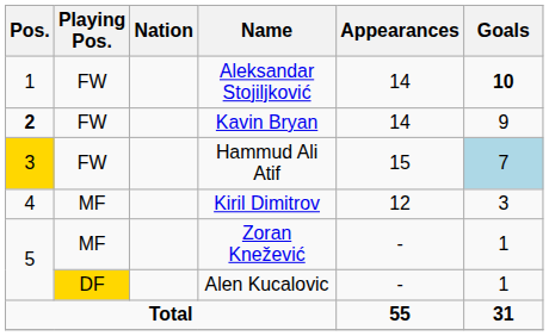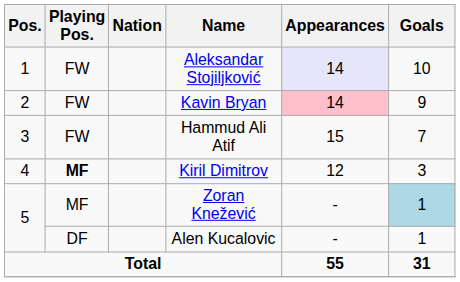Aleksandar Stojiljković | Appearances: no background -> lavender background
Aleksandar Stojiljković | Goals: bold -> normal
Kavin Bryan | Pos.: bold -> normal
Kavin Bryan | Appearances: no background -> pink background
Hammud Ali Atif | Pos.: gold background -> no background
Hammud Ali Atif | Goals: lightblue background -> no background
Kiril Dimitrov | Playing Pos.: normal -> bold
Zoran Knežević | Goals: no background -> lightblue background
Alen Kucalovic | Playing Pos.: gold background -> no background
